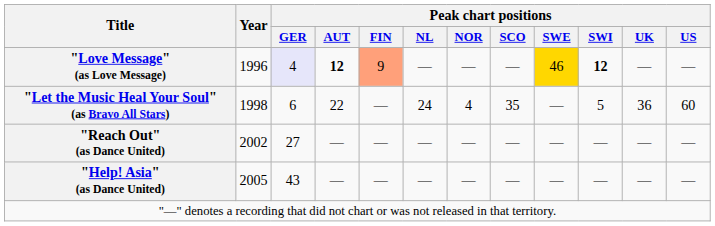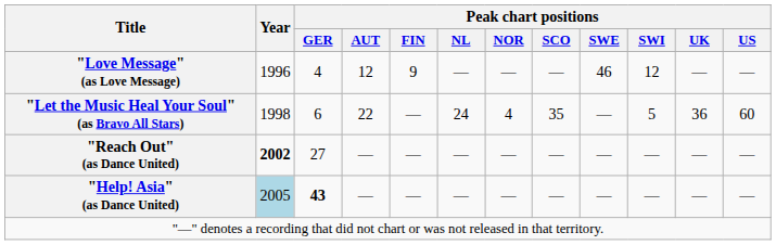"Love Message" (as Love Message) | Peak chart positions / GER: lavender background -> no background
"Love Message" (as Love Message) | Peak chart positions / AUT: bold -> normal
"Love Message" (as Love Message) | Peak chart positions / FIN: lightsalmon background -> no background
"Love Message" (as Love Message) | Peak chart positions / SWE: gold background -> no background
"Love Message" (as Love Message) | Peak chart positions / SWI: bold -> normal
"Reach Out" (as Dance United) | Year: normal -> bold
"Help! Asia" (as Dance United) | Year: no background -> lightblue background
"Help! Asia" (as Dance United) | Peak chart positions / GER: normal -> bold
